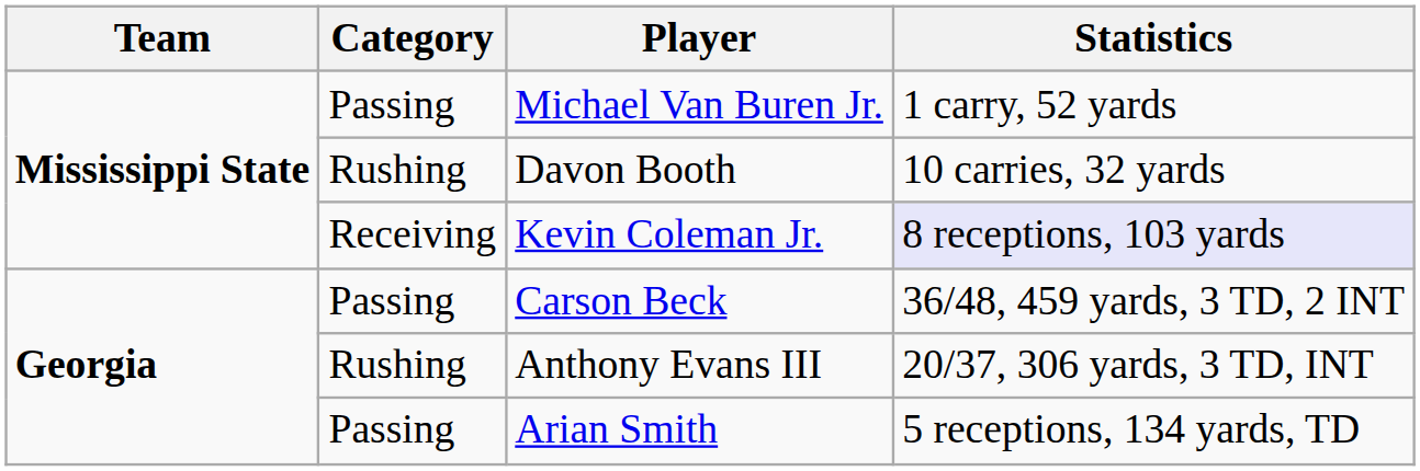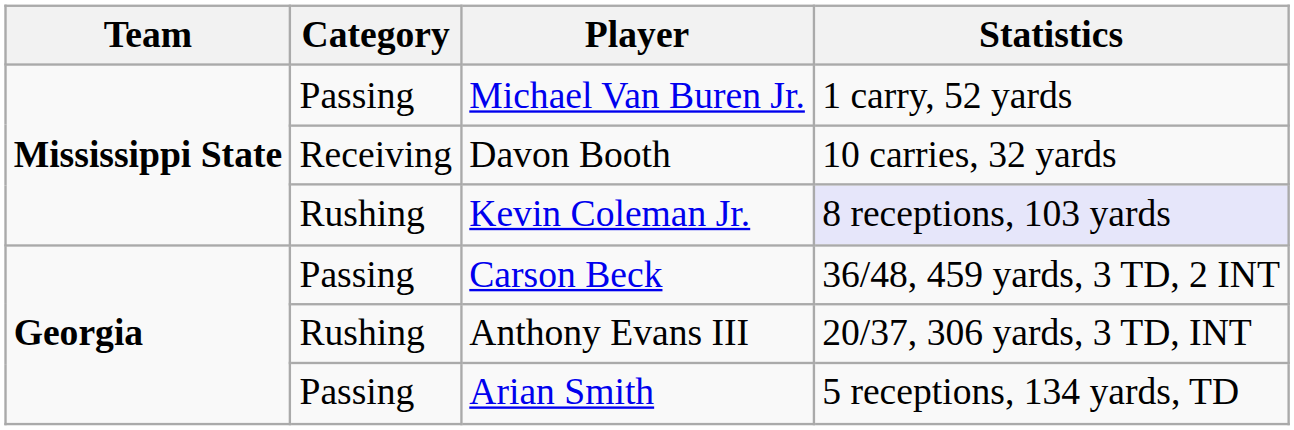Davon Booth | Category: Rushing -> Receiving
Kevin Coleman Jr. | Category: Receiving -> Rushing
